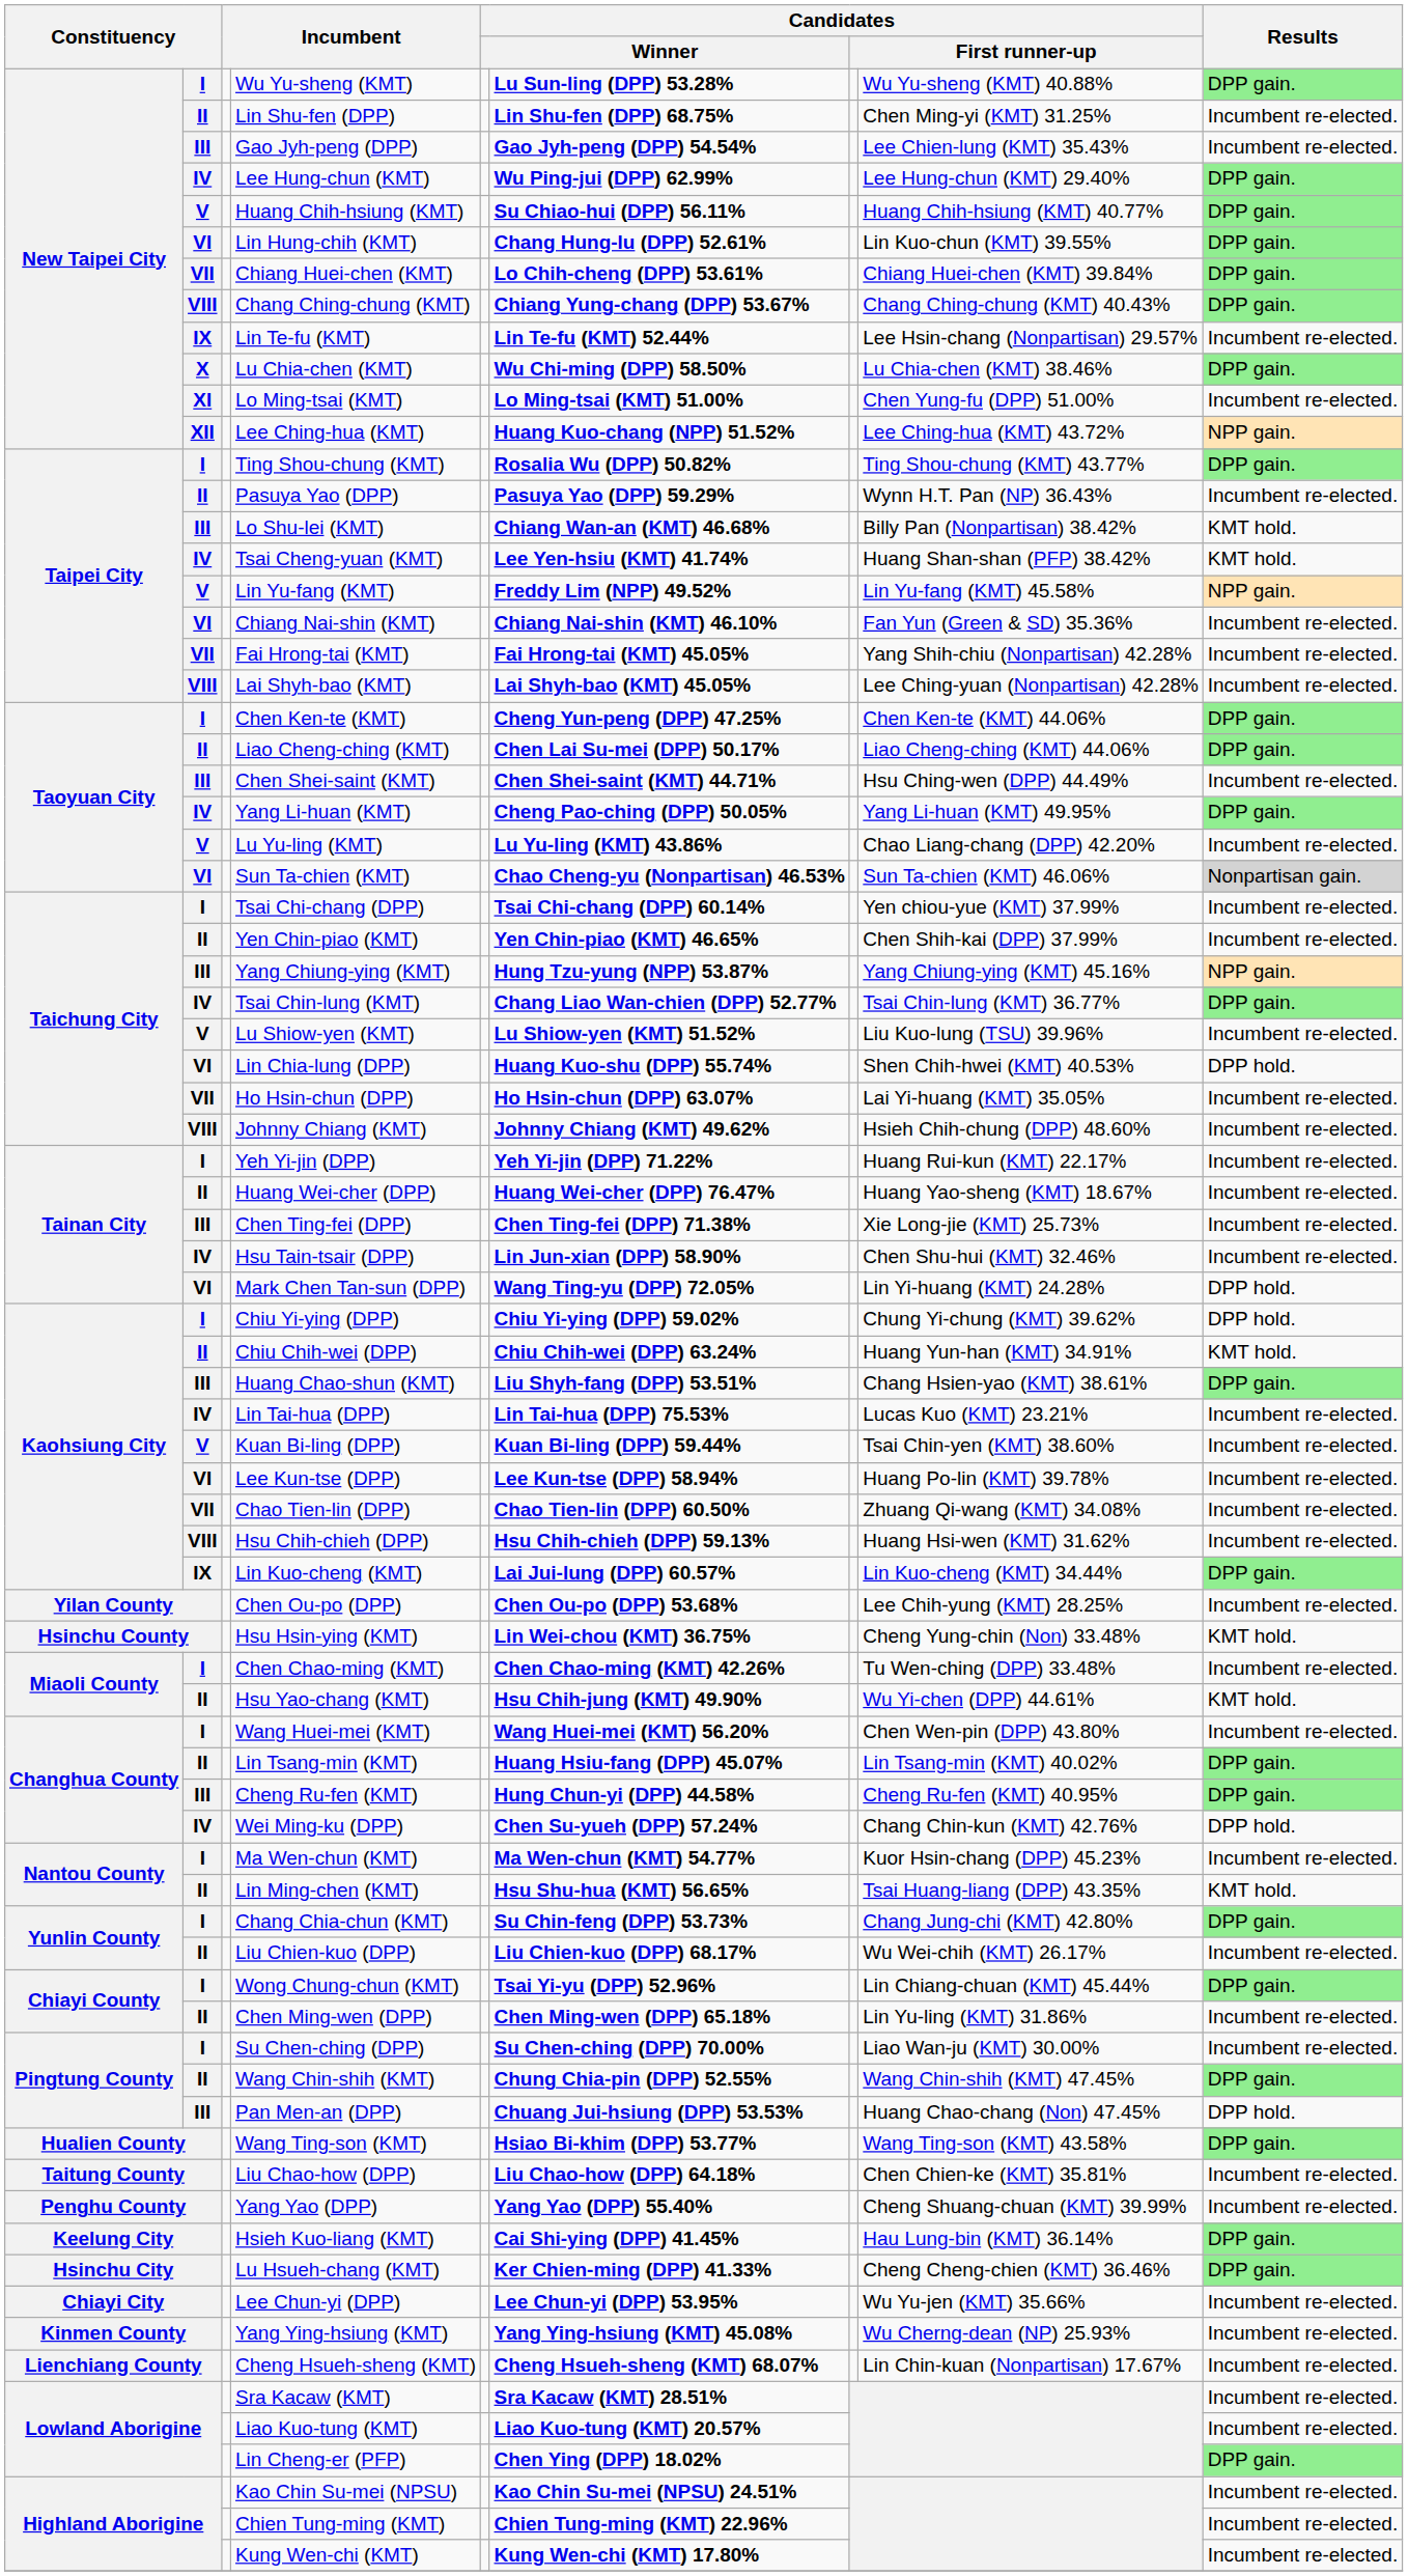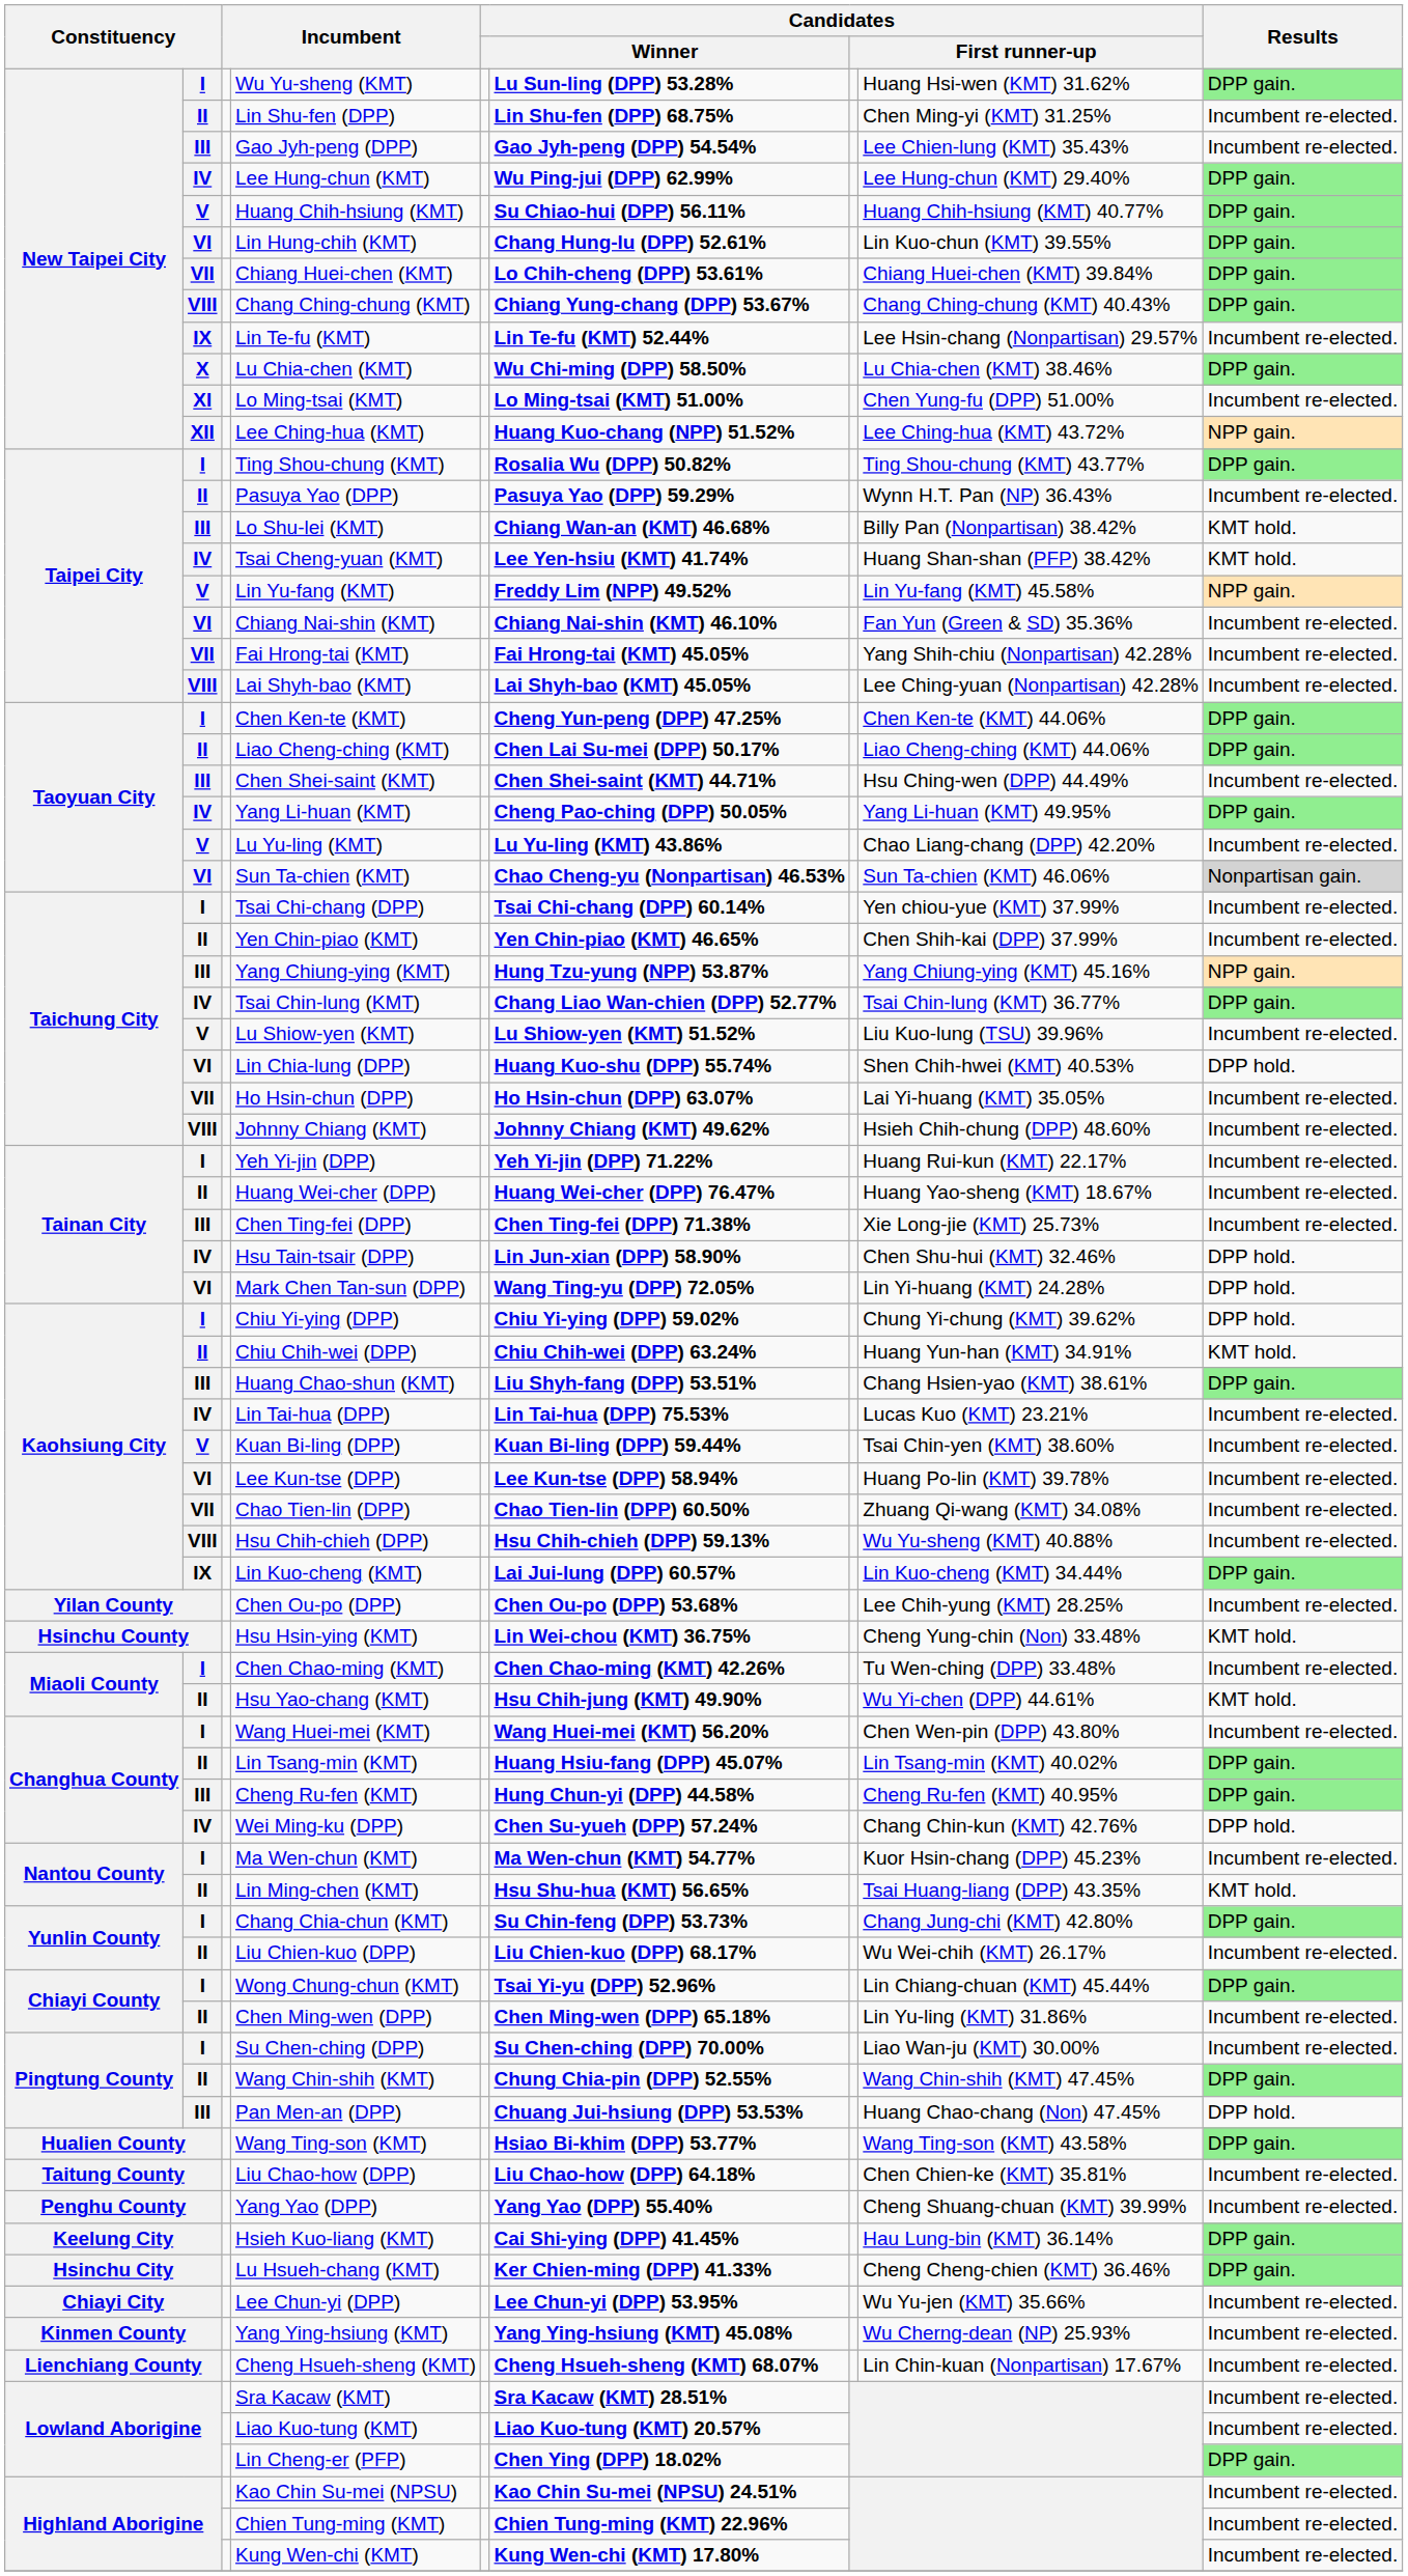Wu Yu-sheng (KMT) | column 8: Wu Yu-sheng (KMT) 40.88% -> Huang Hsi-wen (KMT) 31.62%
Hsu Tain-tsair (DPP) | Results: Incumbent re-elected. -> DPP hold.
Hsu Chih-chieh (DPP) | column 8: Huang Hsi-wen (KMT) 31.62% -> Wu Yu-sheng (KMT) 40.88%
